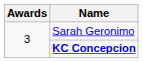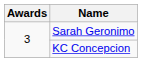KC Concepcion | Name: bold -> normal
